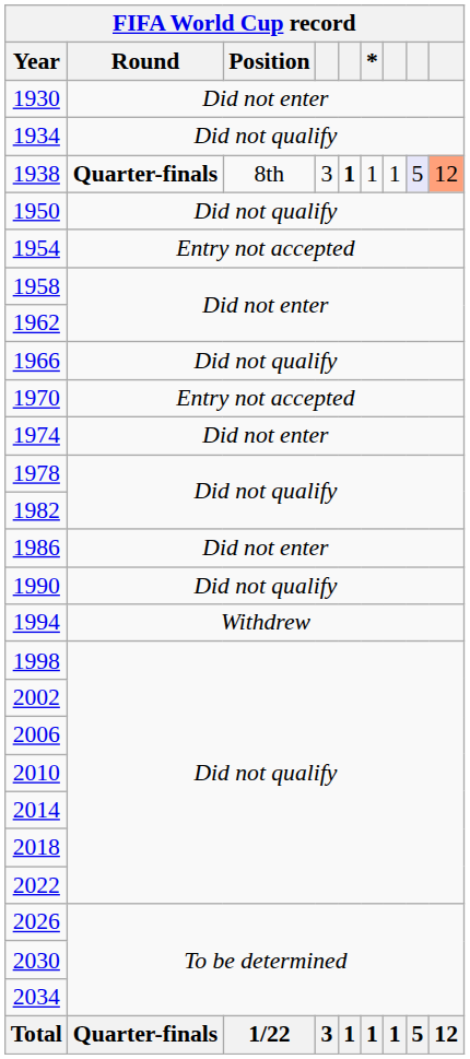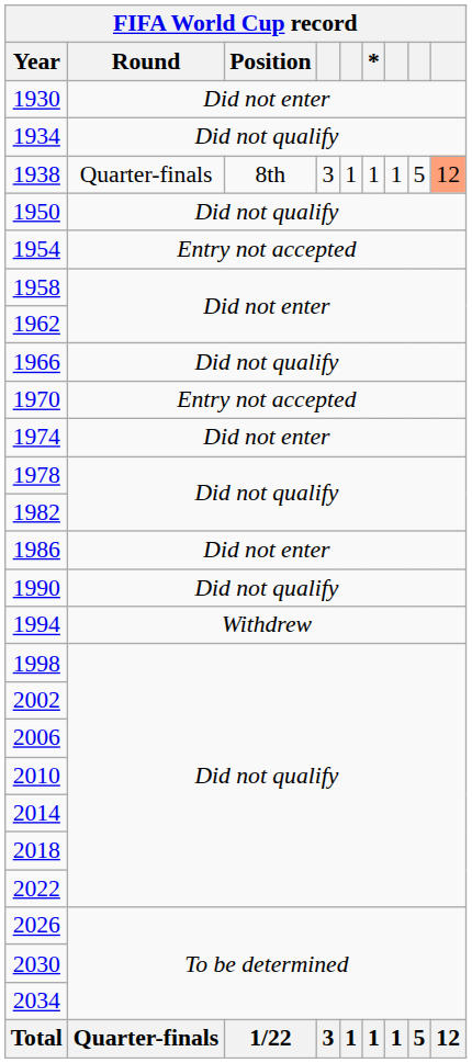1938 | Round: bold -> normal
1938 | column 5: bold -> normal
1938 | column 8: lavender background -> no background
